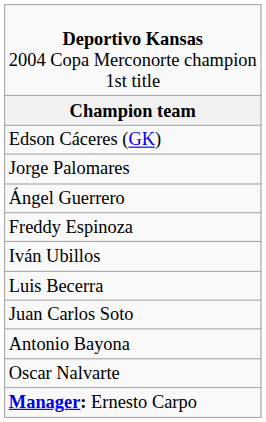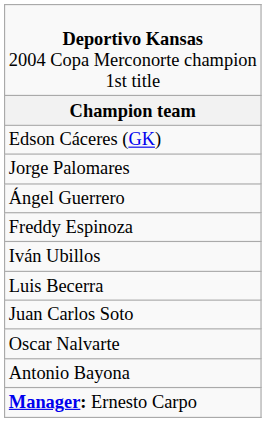row 10 | column 1: Antonio Bayona -> Oscar Nalvarte
row 11 | column 1: Oscar Nalvarte -> Antonio Bayona
